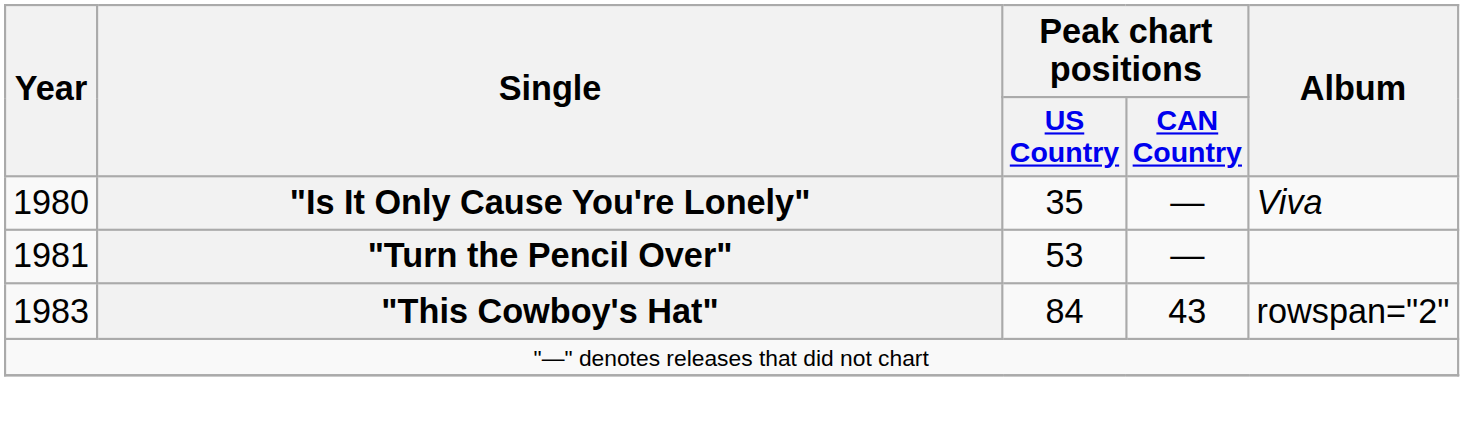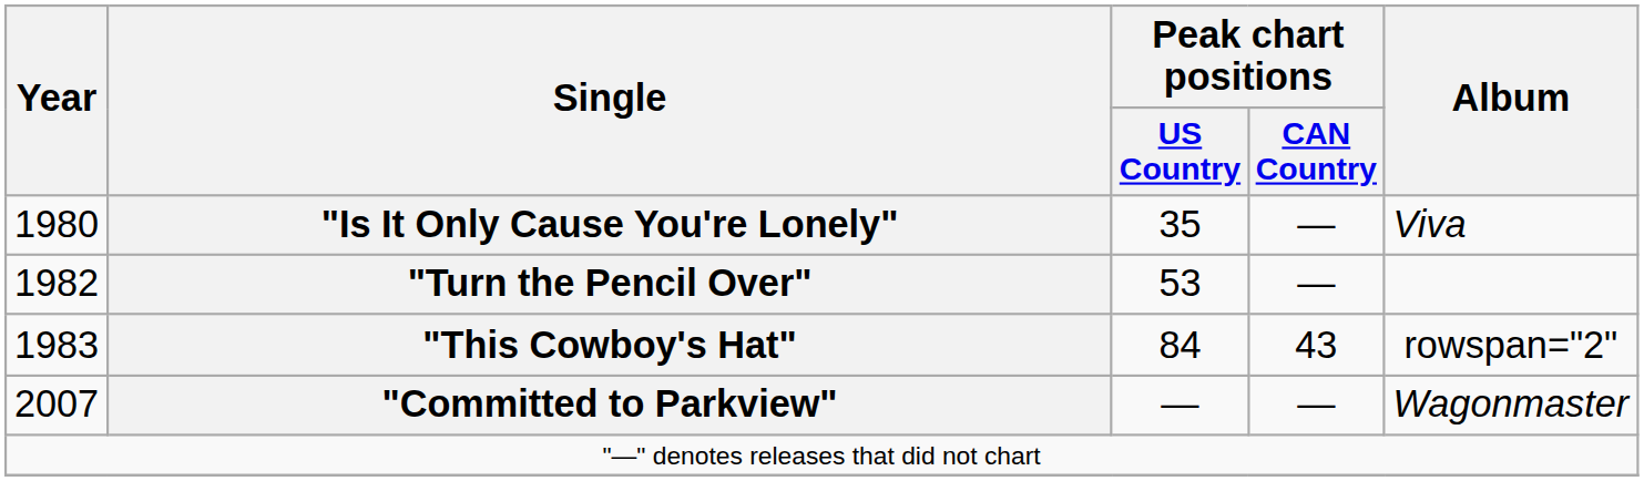"Turn the Pencil Over" | Year: 1981 -> 1982
+ row: 2007 | "Committed to Parkview" | — | — | Wagonmaster
